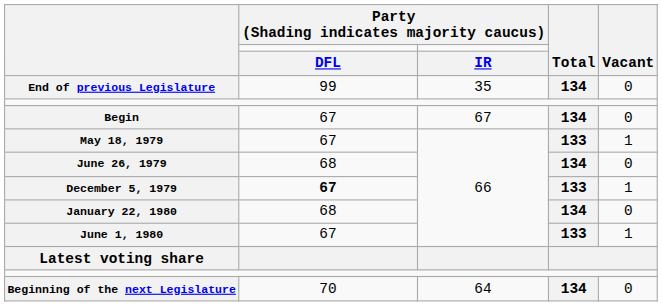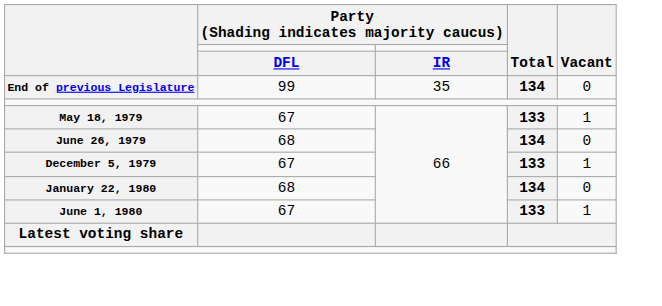- row: Begin | 67 | 67 | 134 | 0
December 5, 1979 | column 2: bold -> normal
- row: Beginning of the next Legislature | 70 | 64 | 134 | 0
